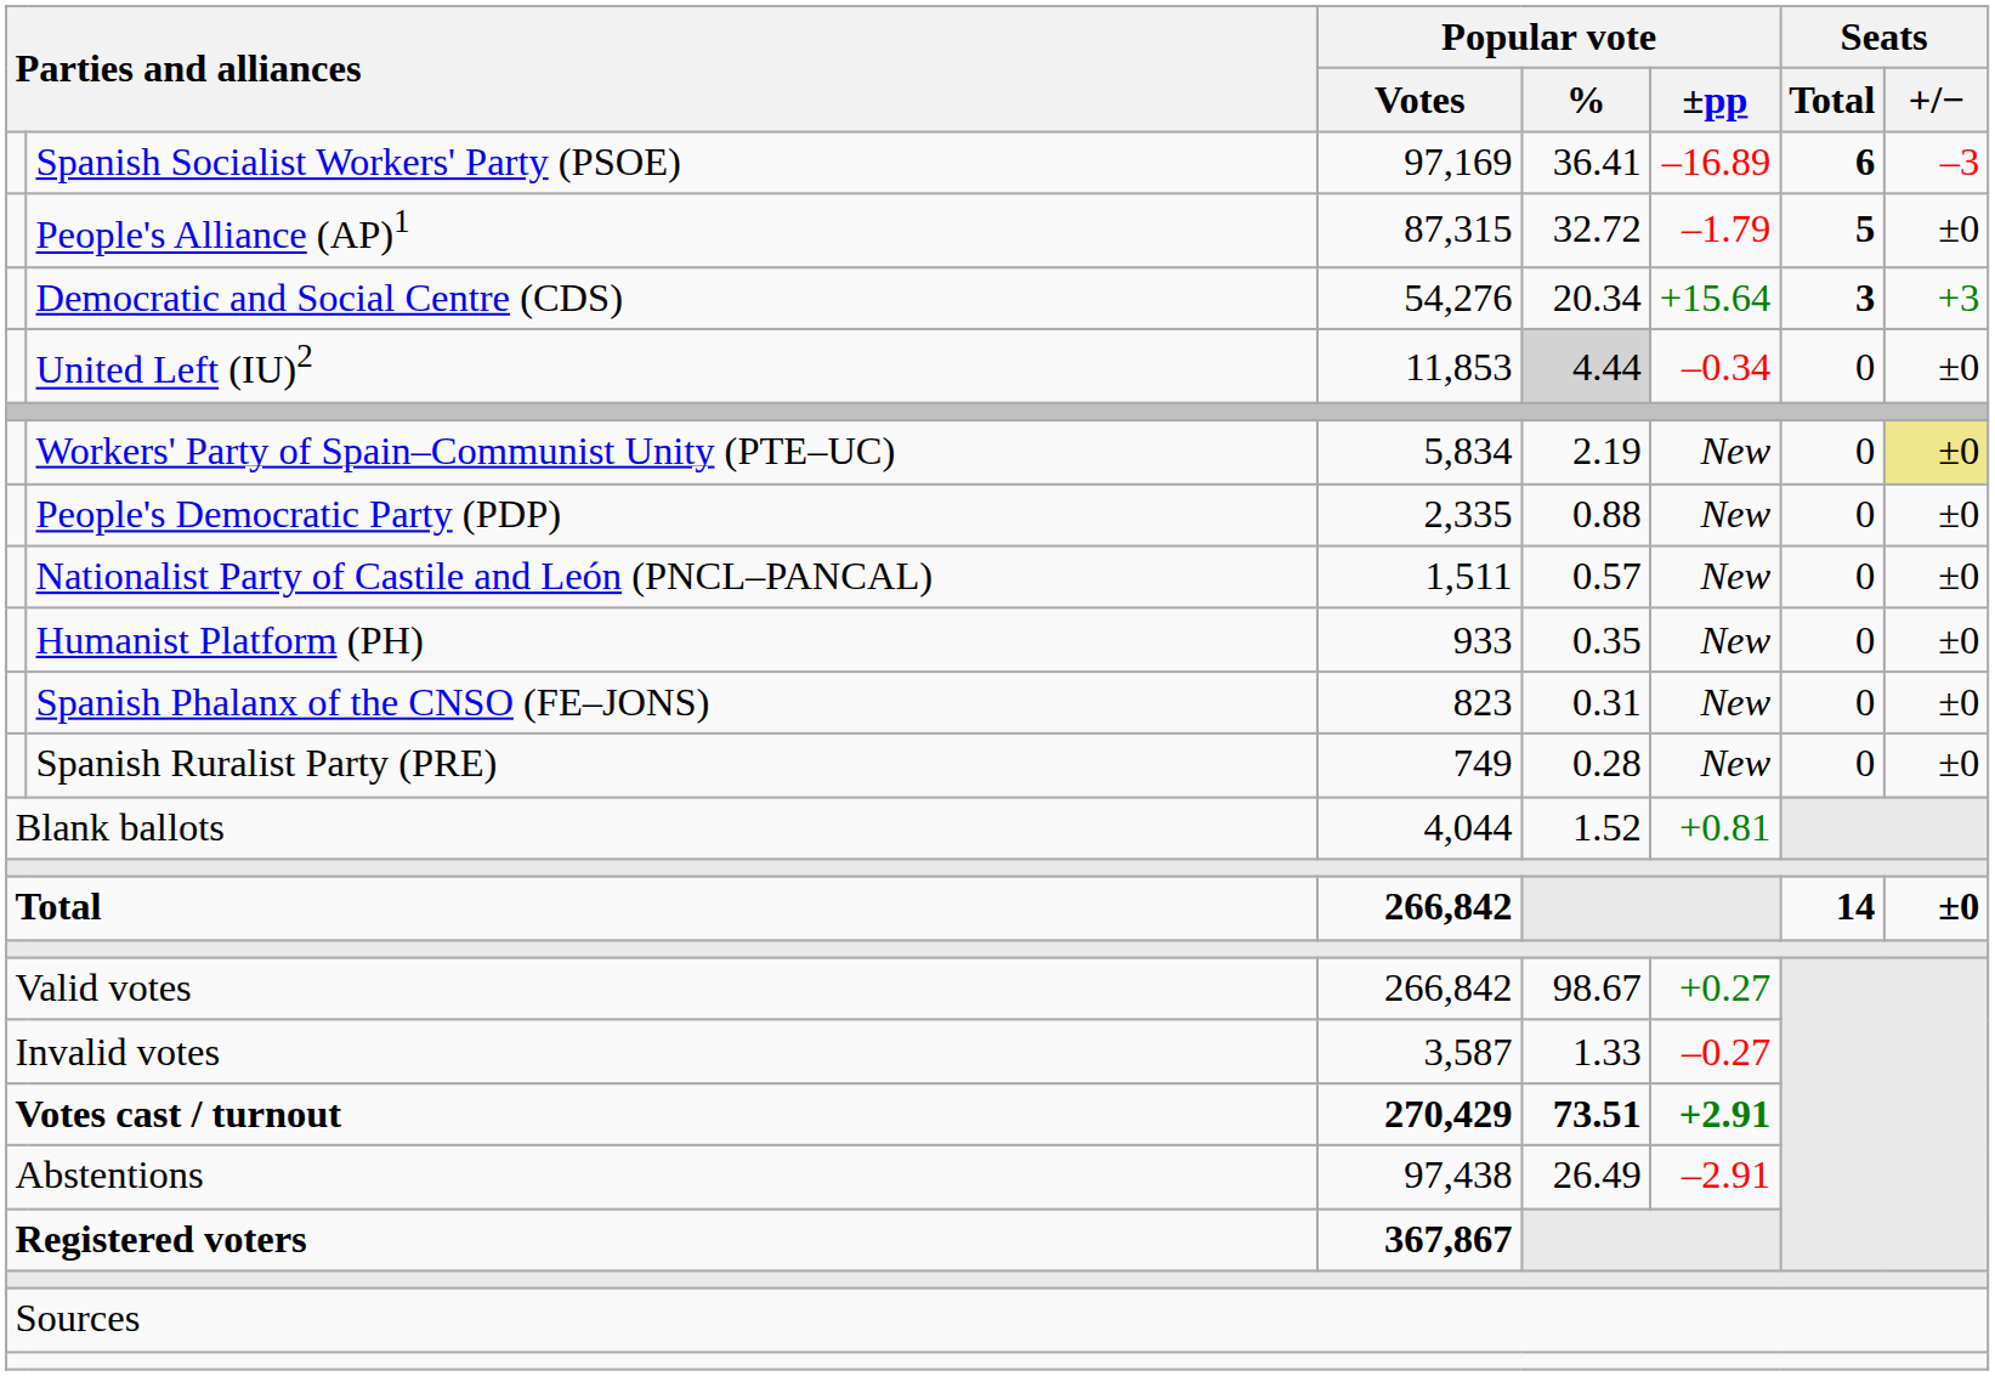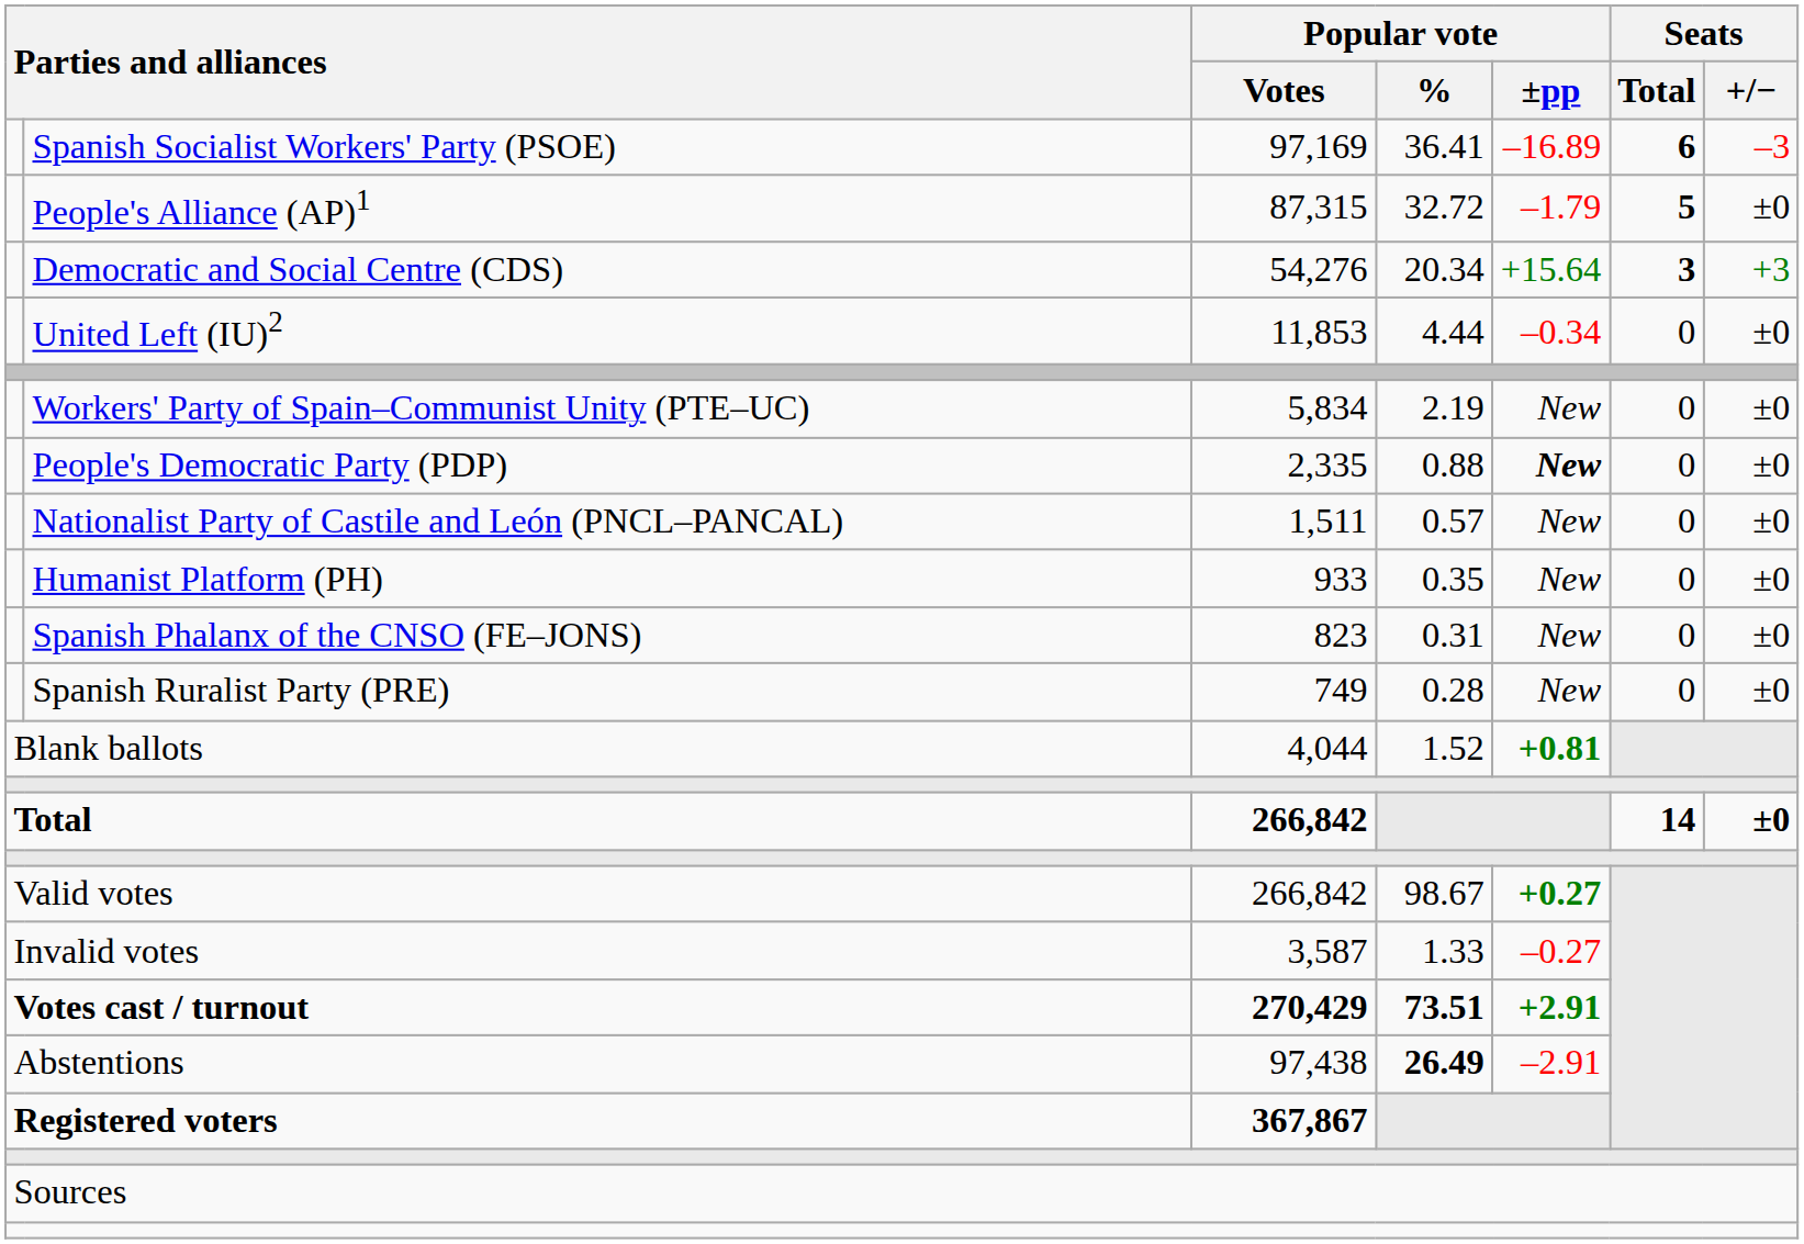United Left (IU)2 | Popular vote / %: lightgrey background -> no background
Workers' Party of Spain–Communist Unity (PTE–UC) | Seats / +/−: khaki background -> no background
People's Democratic Party (PDP) | Popular vote / ±pp: normal -> bold
Blank ballots | Popular vote / ±pp: normal -> bold
Valid votes | Popular vote / ±pp: normal -> bold
Abstentions | Popular vote / %: normal -> bold
